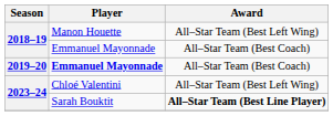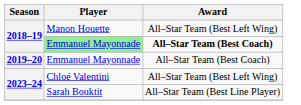row 3 | Player: no background -> lightgreen background
row 3 | Award: normal -> bold
row 4 | Player: bold -> normal
row 6 | Award: bold -> normal
